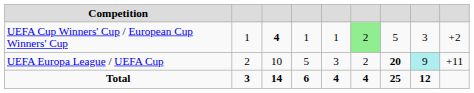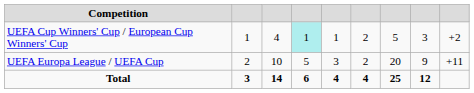UEFA Cup Winners' Cup / European Cup Winners' Cup | column 3: bold -> normal
UEFA Cup Winners' Cup / European Cup Winners' Cup | column 4: no background -> paleturquoise background
UEFA Cup Winners' Cup / European Cup Winners' Cup | column 6: lightgreen background -> no background
UEFA Europa League / UEFA Cup | column 7: bold -> normal
UEFA Europa League / UEFA Cup | column 8: paleturquoise background -> no background
